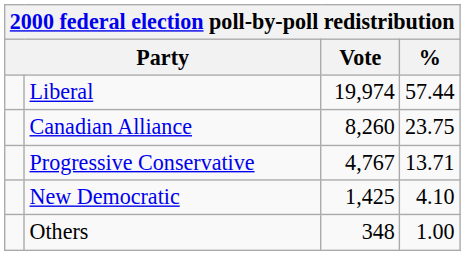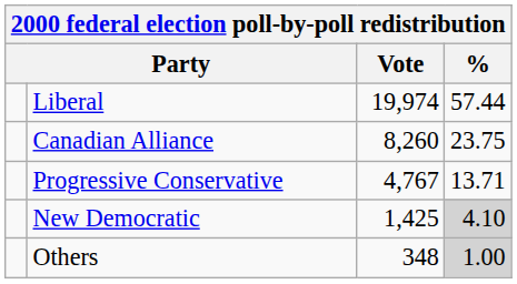New Democratic | %: no background -> lightgrey background
Others | %: no background -> lightgrey background
